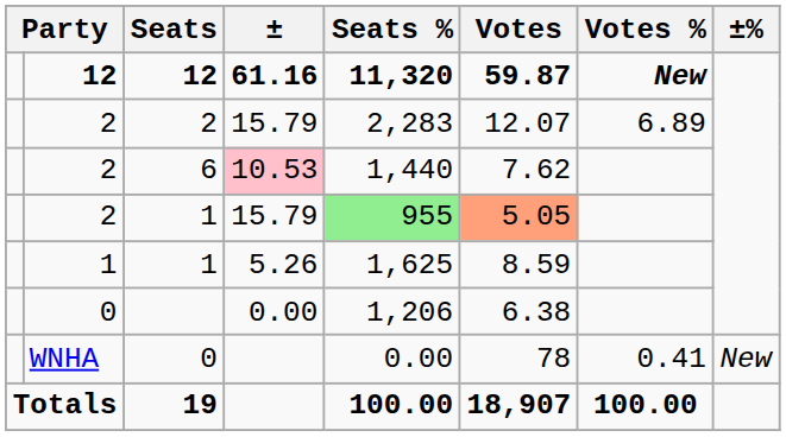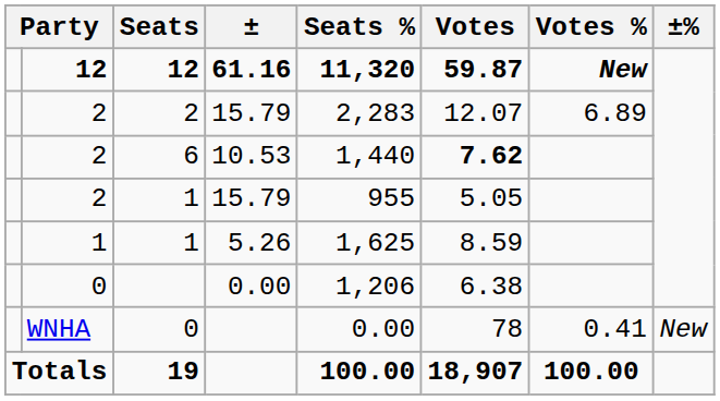6 | ±: pink background -> no background
6 | Votes: normal -> bold
2 / 1 | Seats %: lightgreen background -> no background
2 / 1 | Votes: lightsalmon background -> no background
